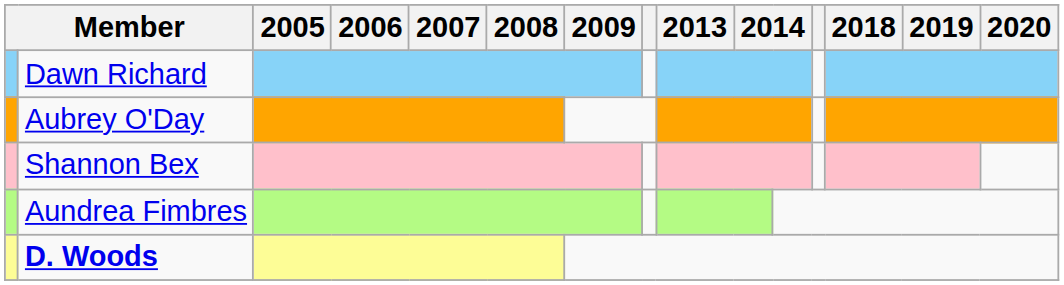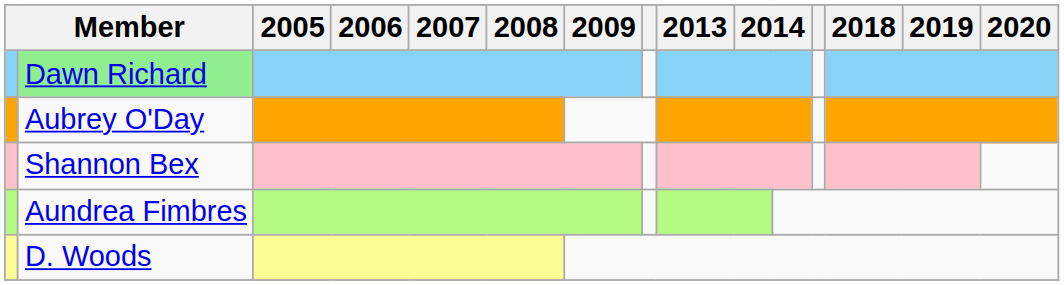Dawn Richard | column 2: no background -> lightgreen background
D. Woods | column 2: bold -> normal
